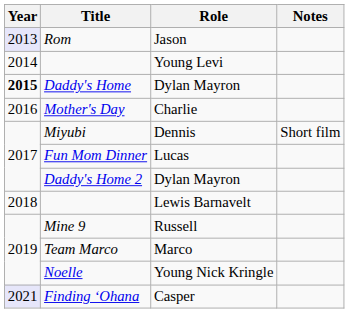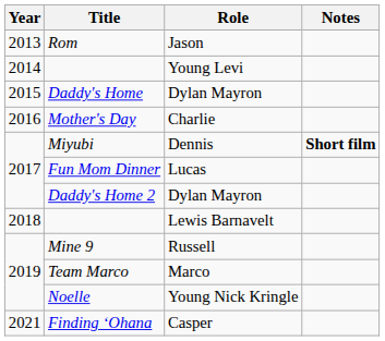Rom | Year: lavender background -> no background
Daddy's Home | Year: bold -> normal
Miyubi | Notes: normal -> bold
Finding ʻOhana | Year: lavender background -> no background
